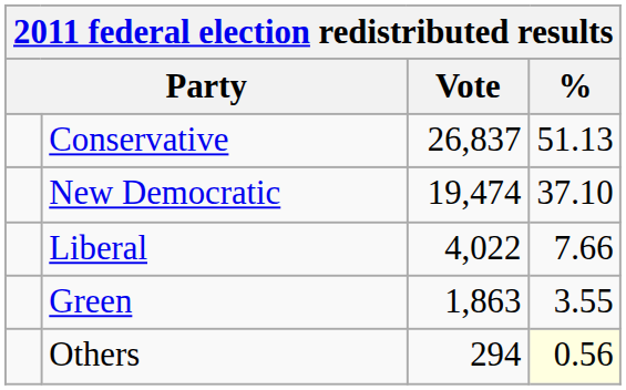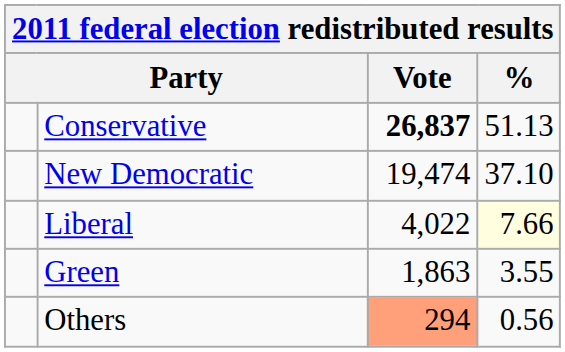Conservative | Vote: normal -> bold
Liberal | %: no background -> lightyellow background
Others | Vote: no background -> lightsalmon background
Others | %: lightyellow background -> no background
